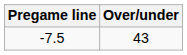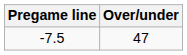-7.5 | Over/under: 43 -> 47
